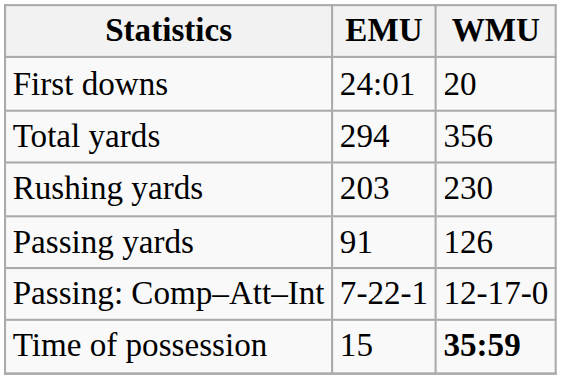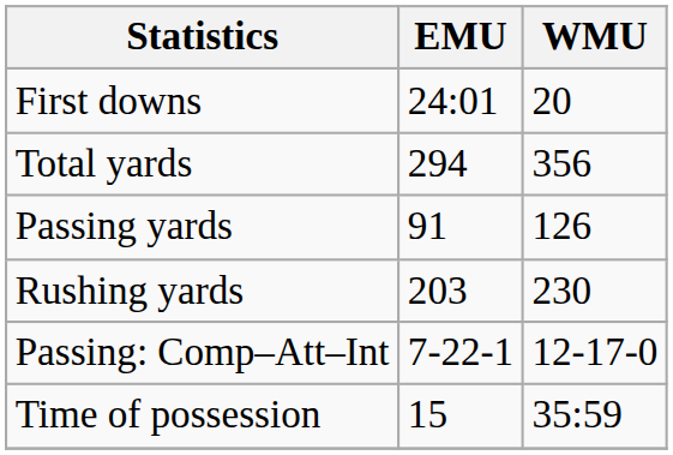rows swapped: Rushing yards <-> Passing yards
Time of possession | WMU: bold -> normal
